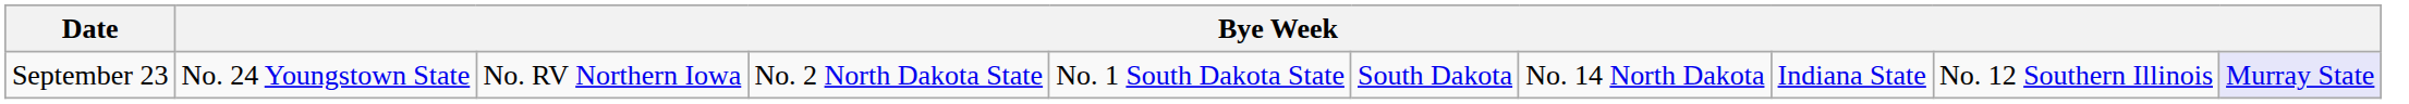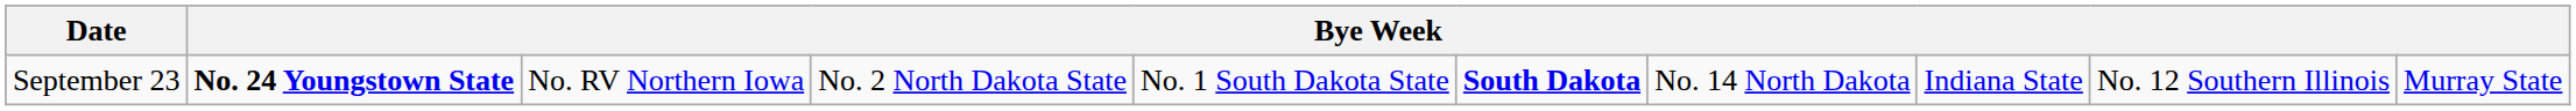September 23 | column 2: normal -> bold
September 23 | column 6: normal -> bold
September 23 | column 10: lavender background -> no background
